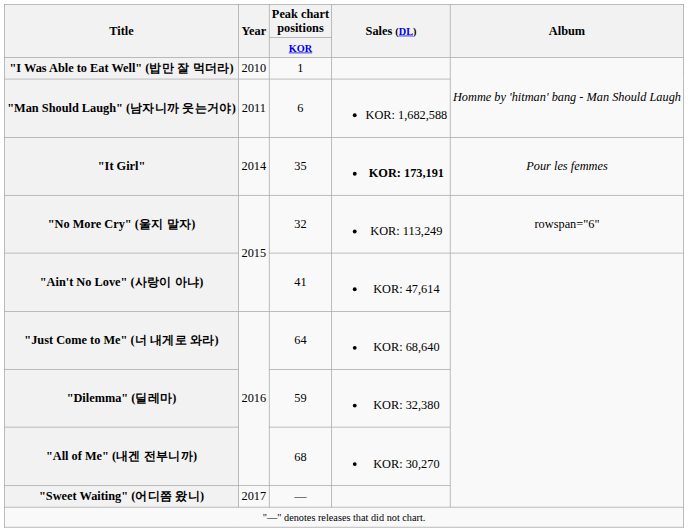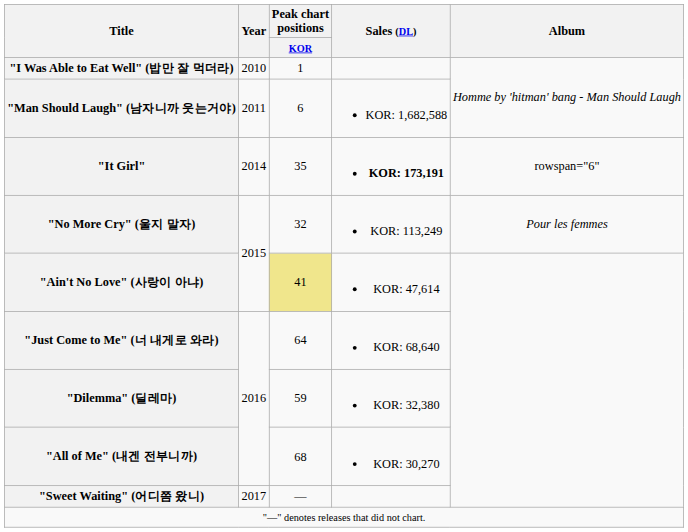"It Girl" | Album: Pour les femmes -> rowspan="6"
"No More Cry" (울지 말자) | Album: rowspan="6" -> Pour les femmes
"Ain't No Love" (사랑이 아냐) | Peak chart positions / KOR: no background -> khaki background
